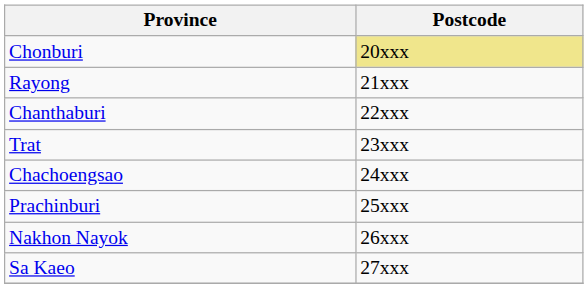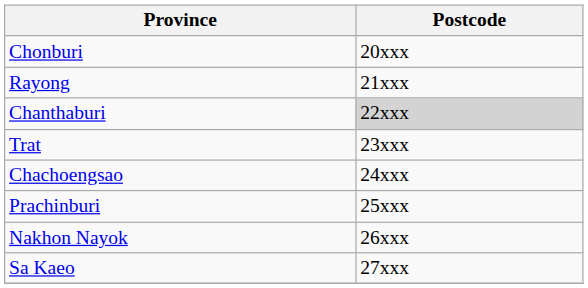Chonburi | Postcode: khaki background -> no background
Chanthaburi | Postcode: no background -> lightgrey background
